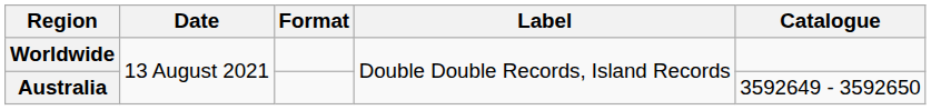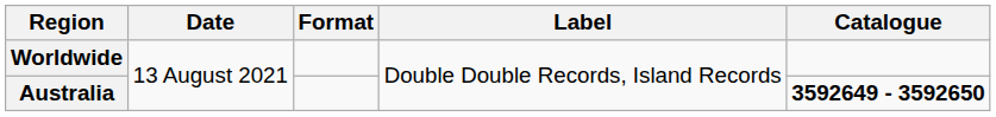Australia | Catalogue: normal -> bold
